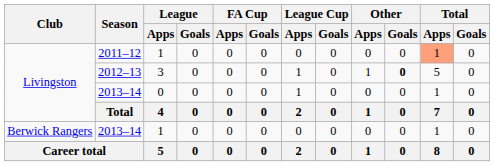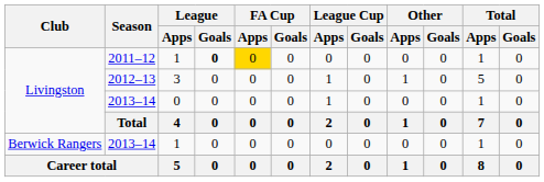2011–12 | League / Goals: normal -> bold
2011–12 | FA Cup / Apps: no background -> gold background
2011–12 | Total / Apps: lightsalmon background -> no background
2012–13 | Other / Goals: bold -> normal
